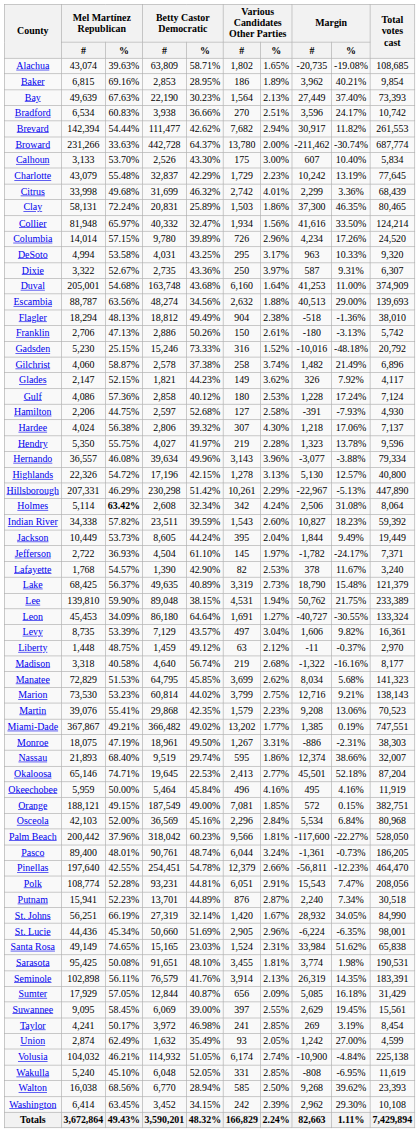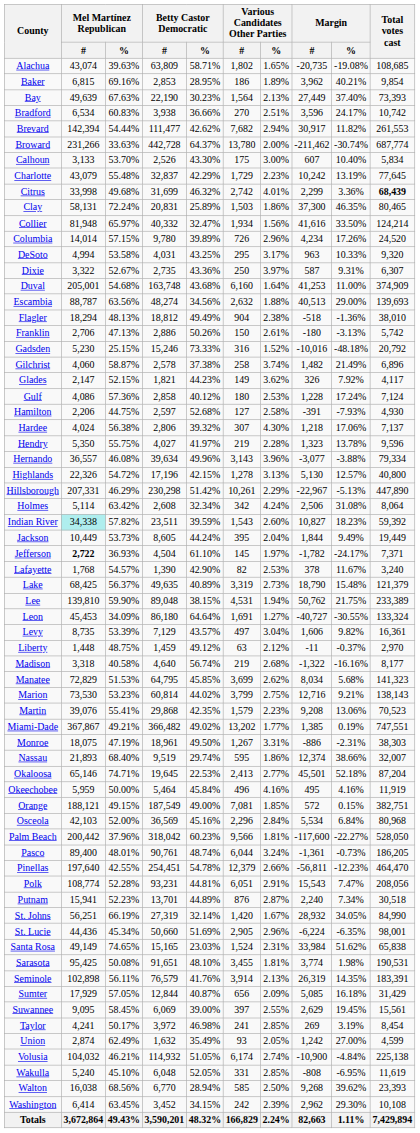Citrus | Total votes cast: normal -> bold
Holmes | Mel Martínez Republican / %: bold -> normal
Indian River | Mel Martínez Republican / #: no background -> paleturquoise background
Jefferson | Mel Martínez Republican / #: normal -> bold
